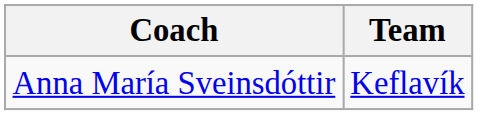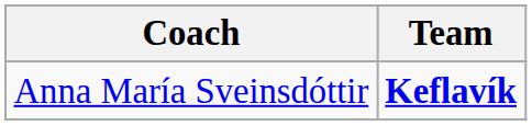Anna María Sveinsdóttir | Team: normal -> bold
